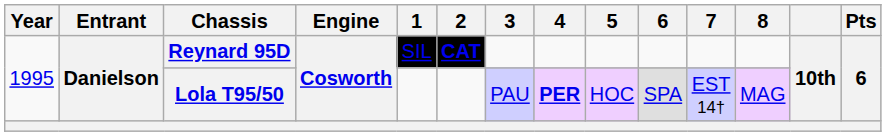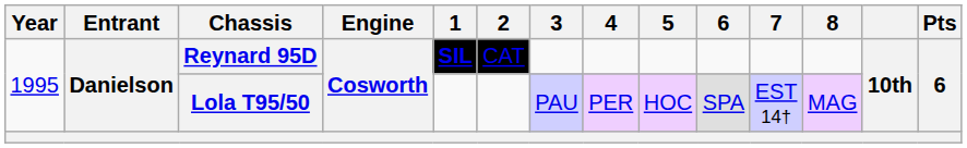Reynard 95D | 1: normal -> bold
Reynard 95D | 2: bold -> normal
Lola T95/50 | 4: bold -> normal
